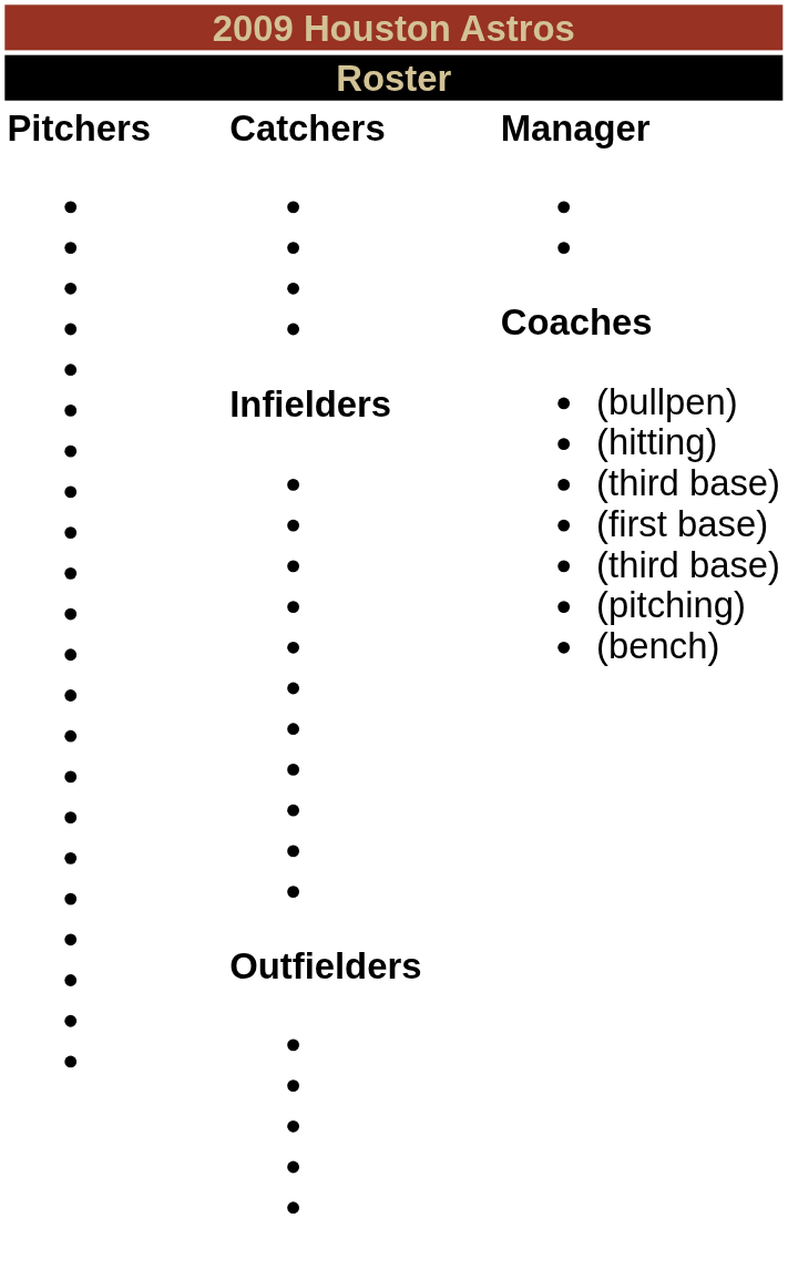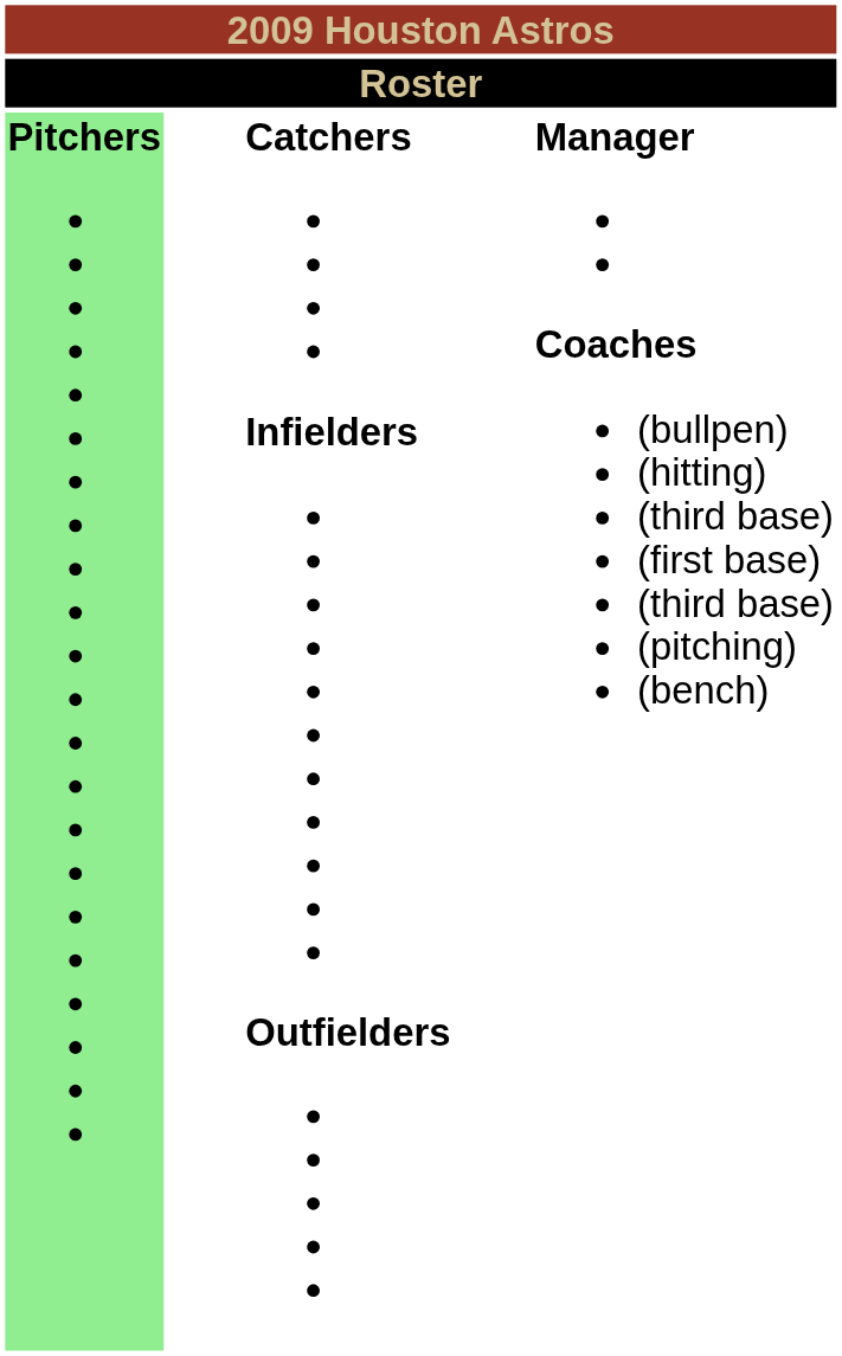Pitchers | column 1: no background -> lightgreen background
